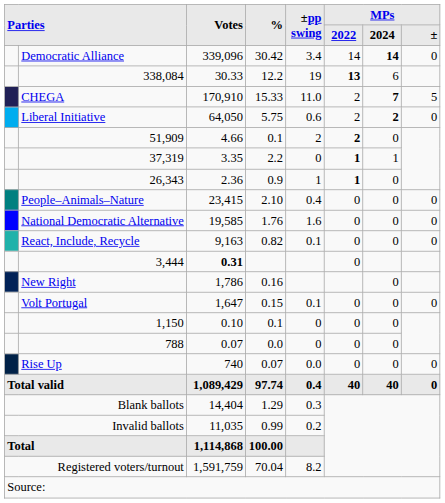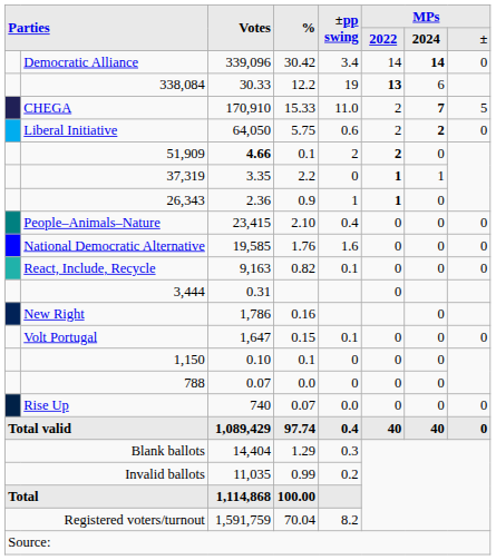51,909 | Votes: normal -> bold
3,444 | Votes: bold -> normal
